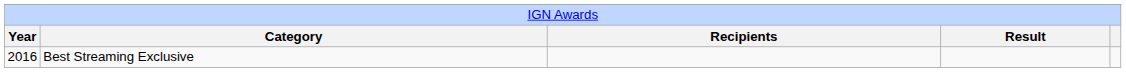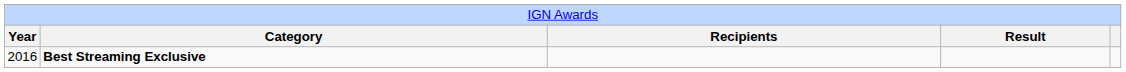2016 | column 2: normal -> bold
